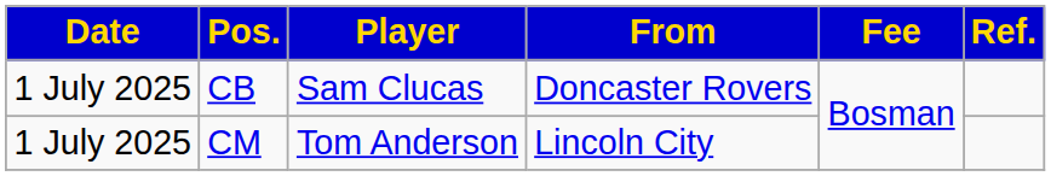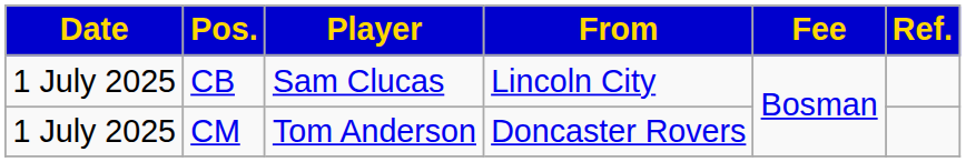CB | From: Doncaster Rovers -> Lincoln City
CM | From: Lincoln City -> Doncaster Rovers
